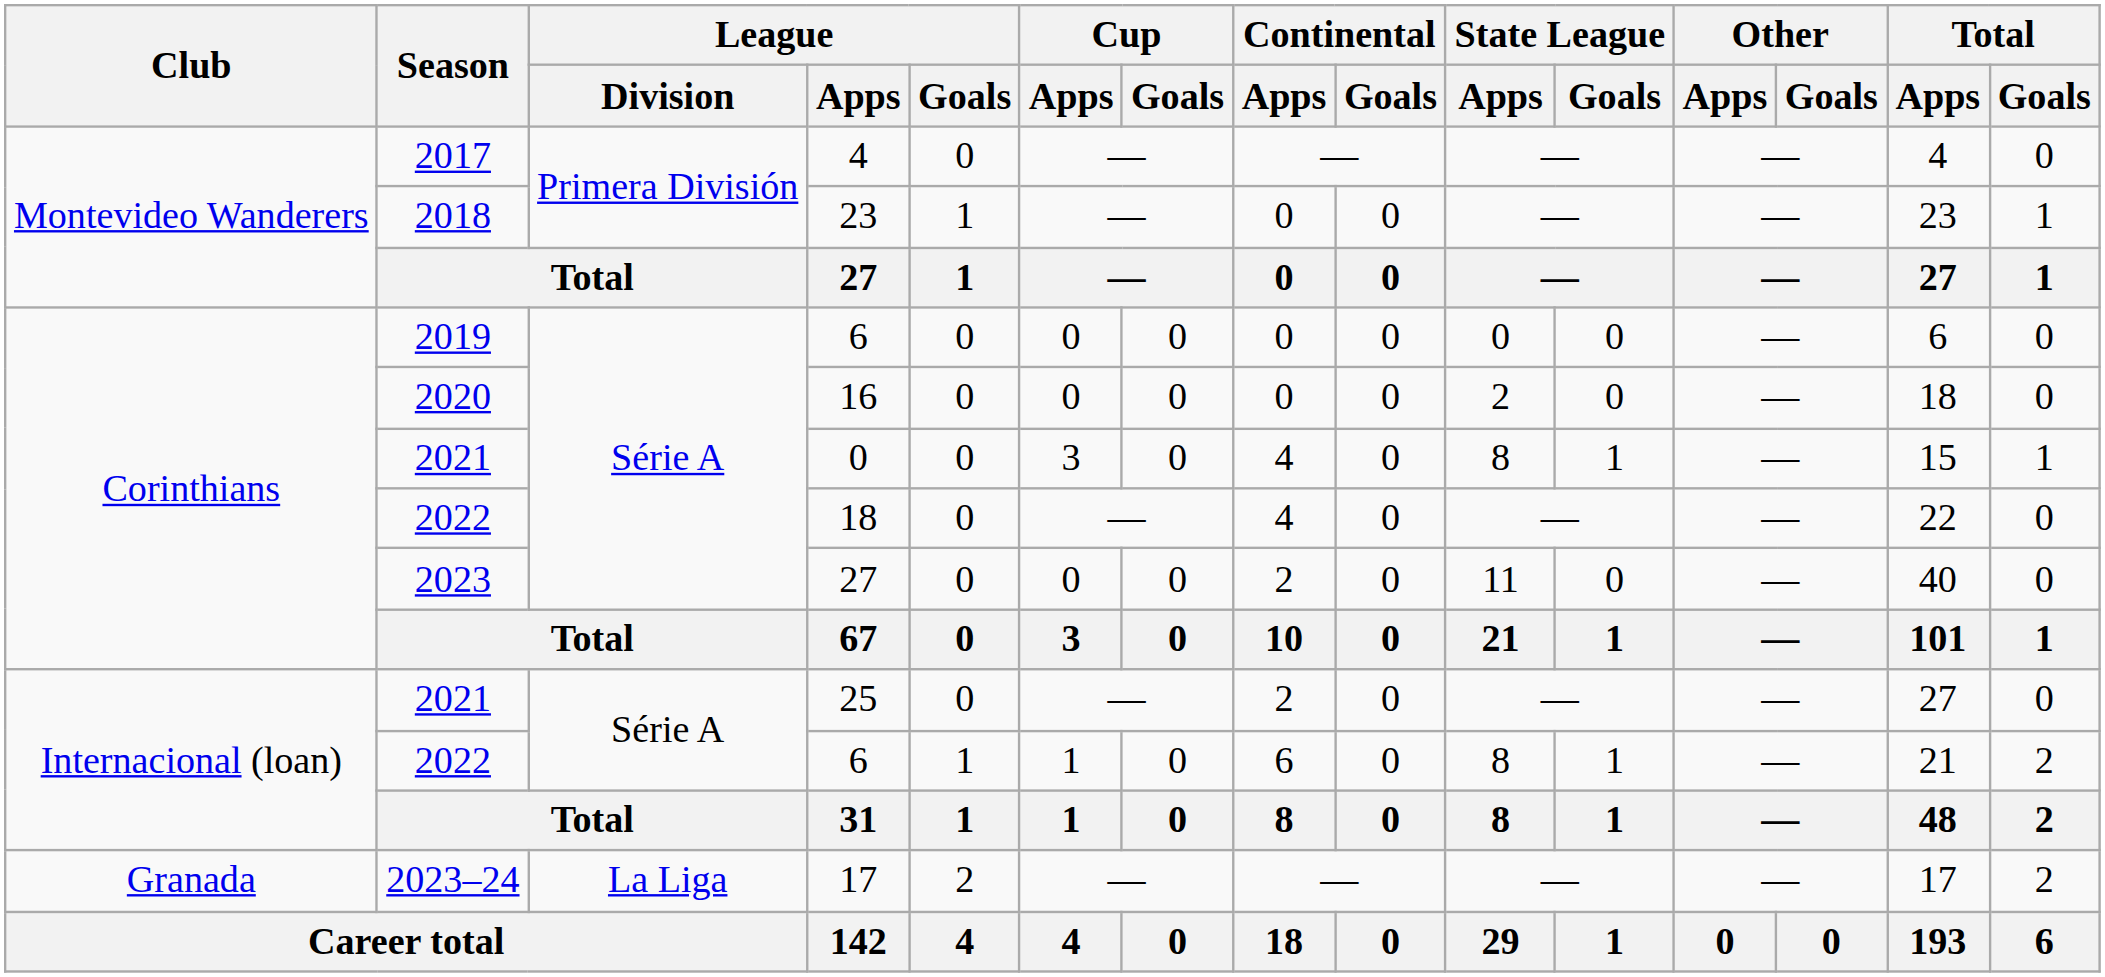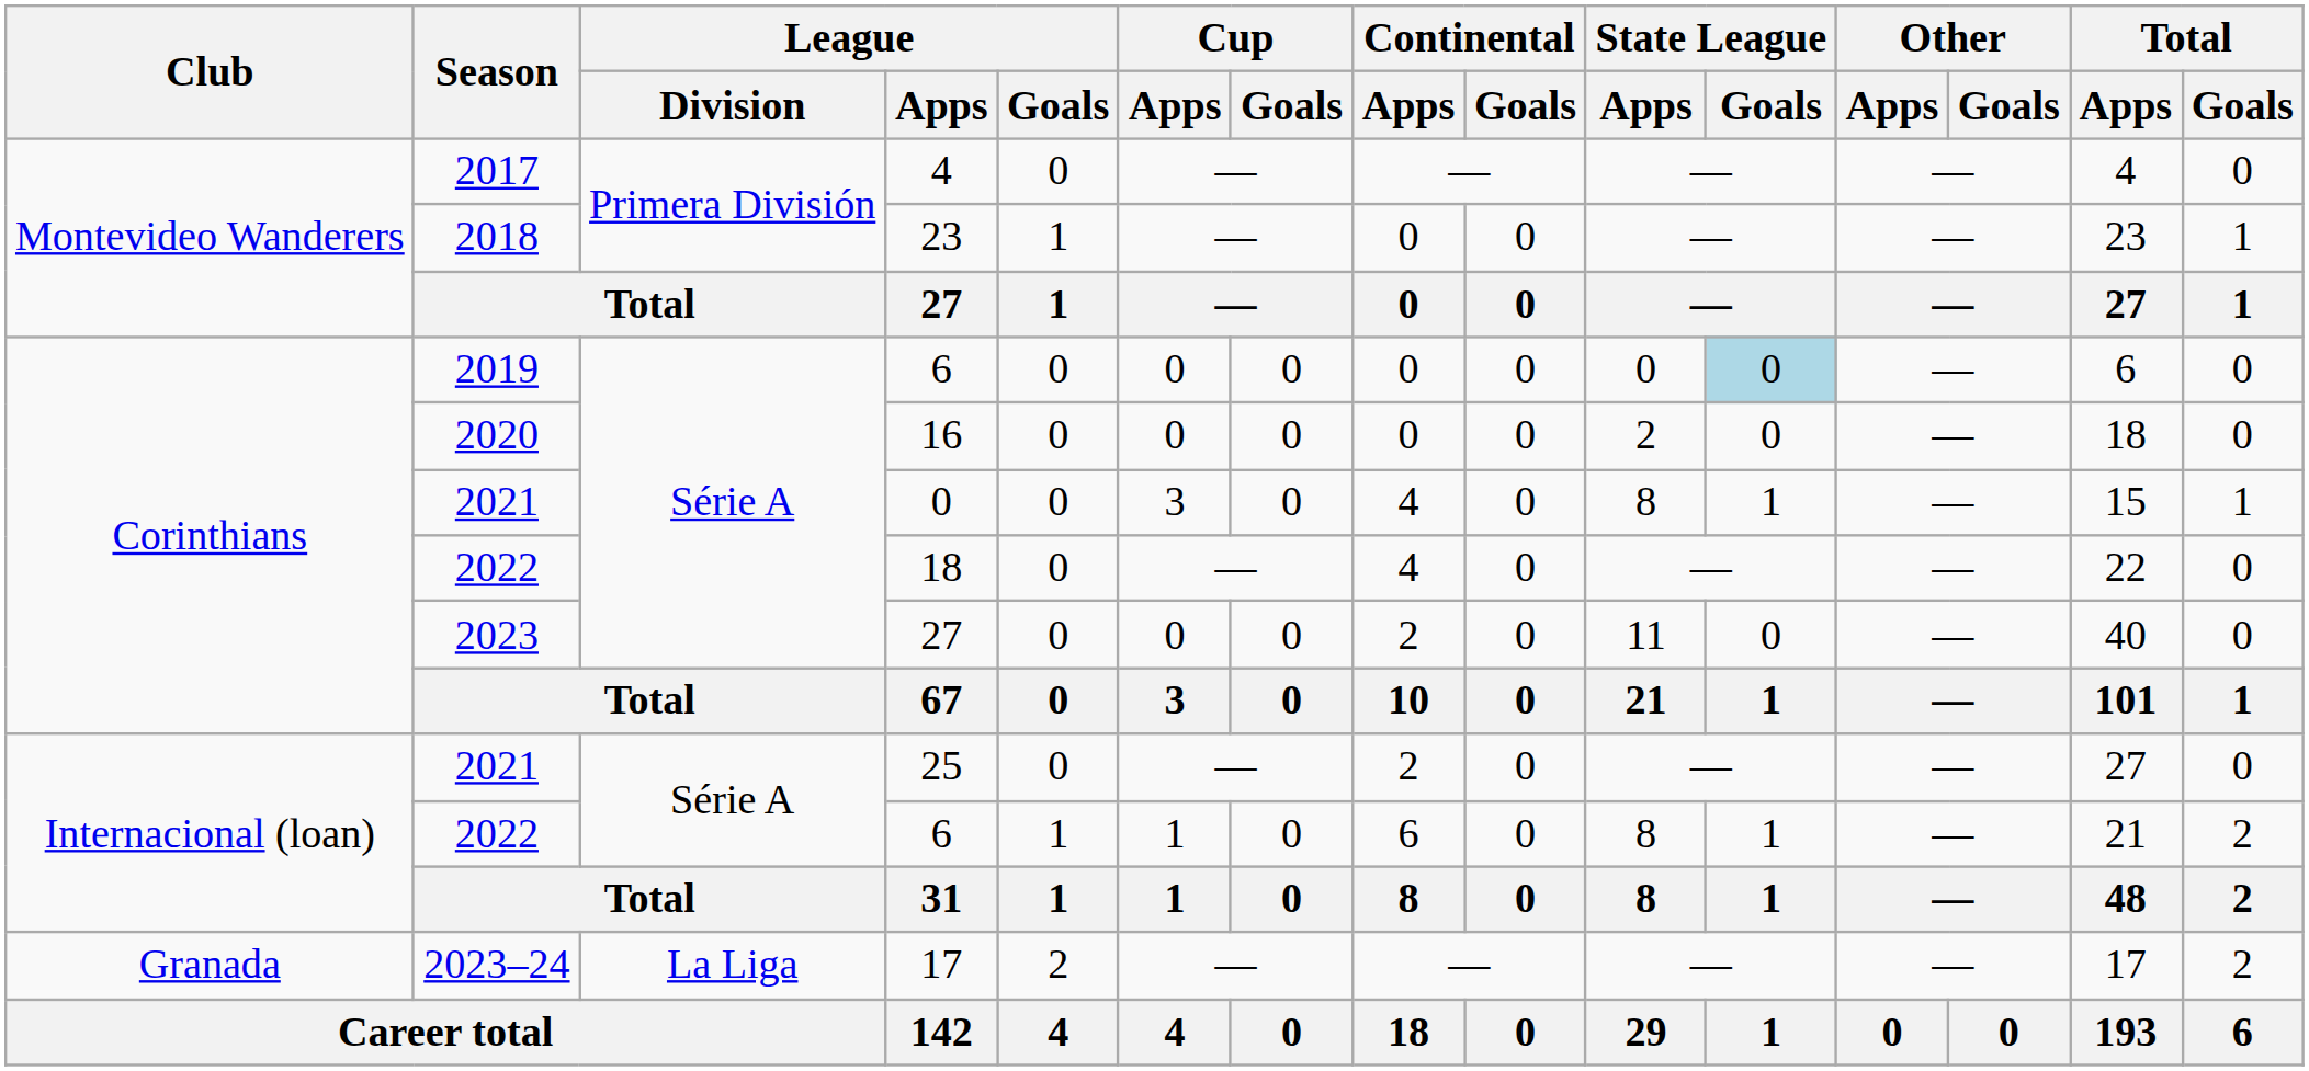2019 / 6 | State League / Goals: no background -> lightblue background
